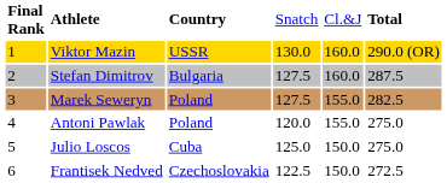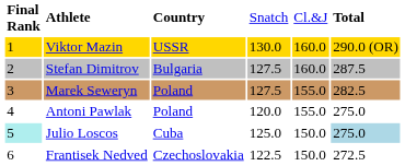Julio Loscos | column 1: no background -> paleturquoise background
Julio Loscos | column 6: no background -> lightblue background
